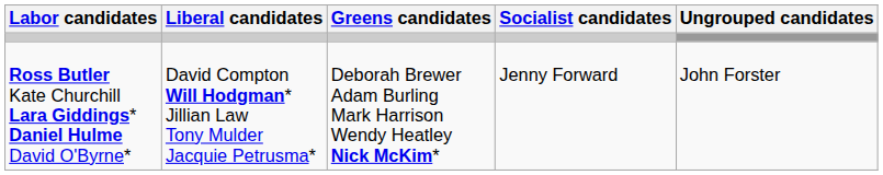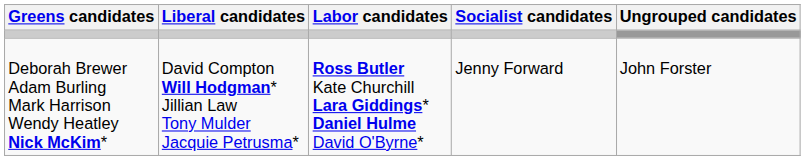columns swapped: Labor candidates <-> Greens candidates
